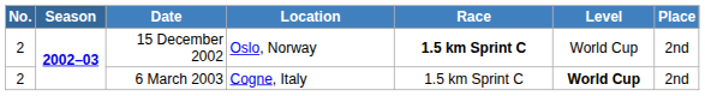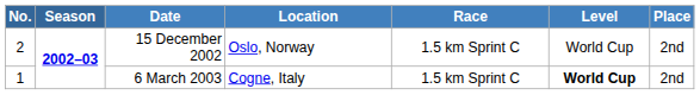15 December 2002 | Race: bold -> normal
6 March 2003 | No.: 2 -> 1
